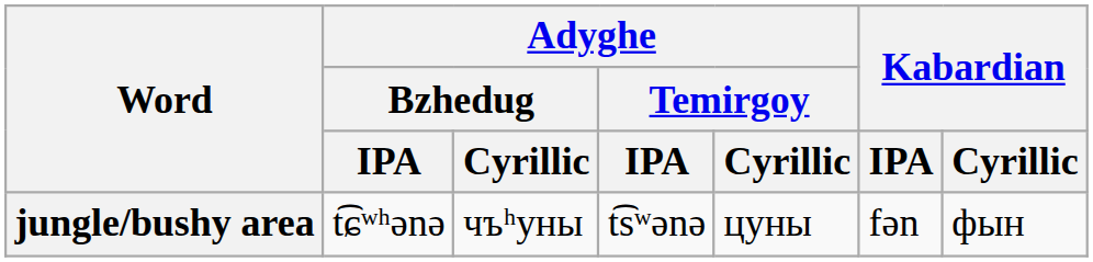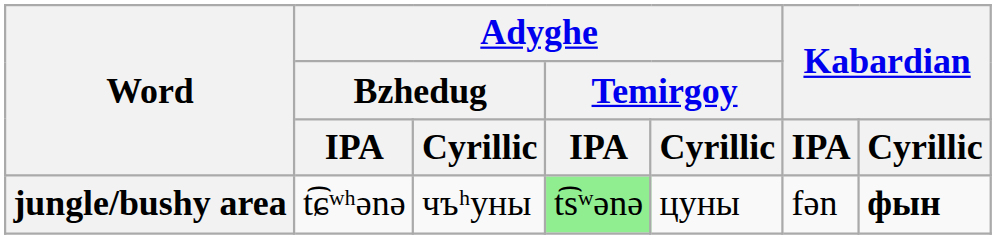jungle/bushy area | Adyghe / Temirgoy / IPA: no background -> lightgreen background
jungle/bushy area | Kabardian / Cyrillic: normal -> bold
